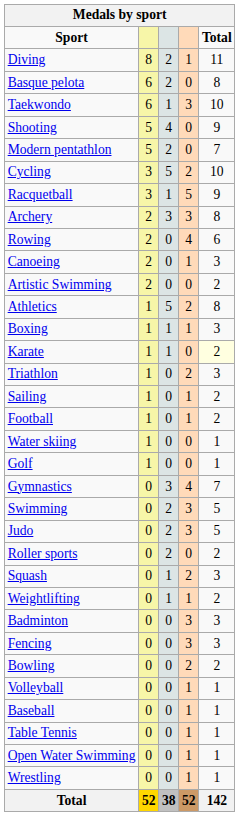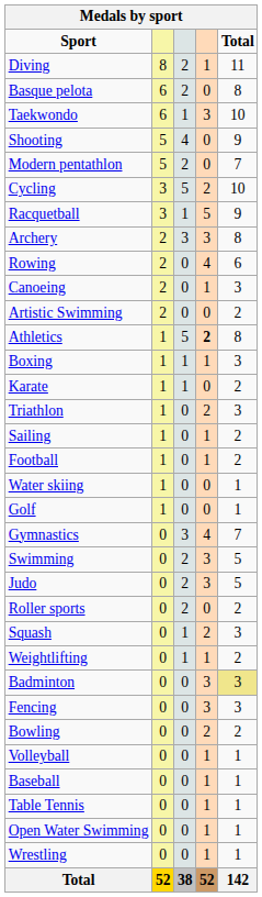Athletics | column 4: normal -> bold
Karate | Total: lightyellow background -> no background
Badminton | Total: no background -> khaki background
